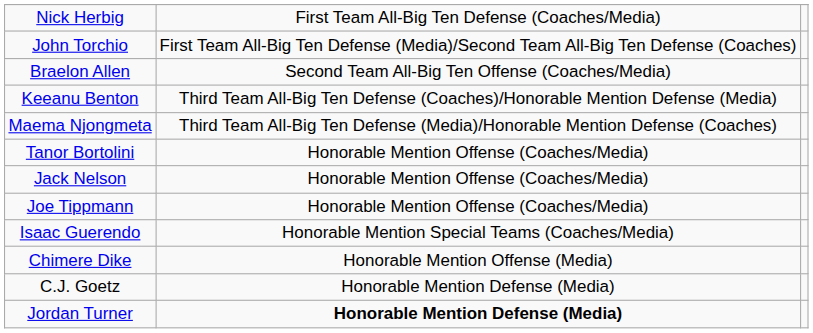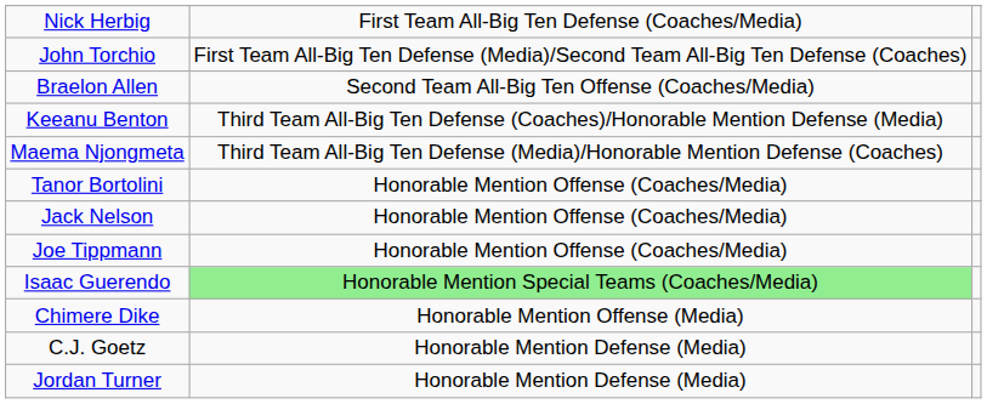Isaac Guerendo | column 2: no background -> lightgreen background
Jordan Turner | column 2: bold -> normal
